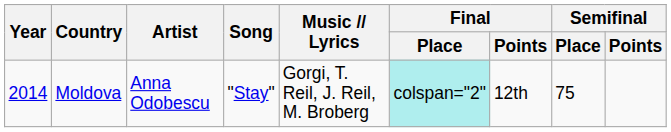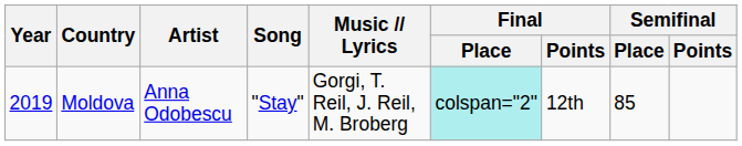Moldova | Year: 2014 -> 2019
Moldova | Semifinal / Place: 75 -> 85
